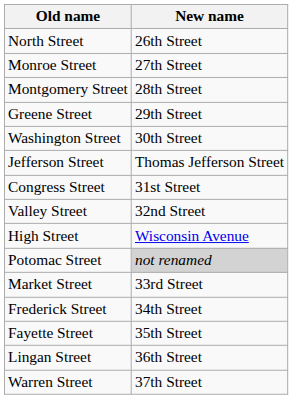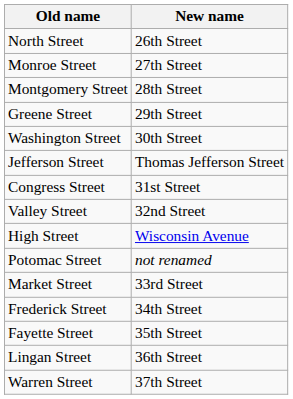Potomac Street | New name: lightgrey background -> no background
